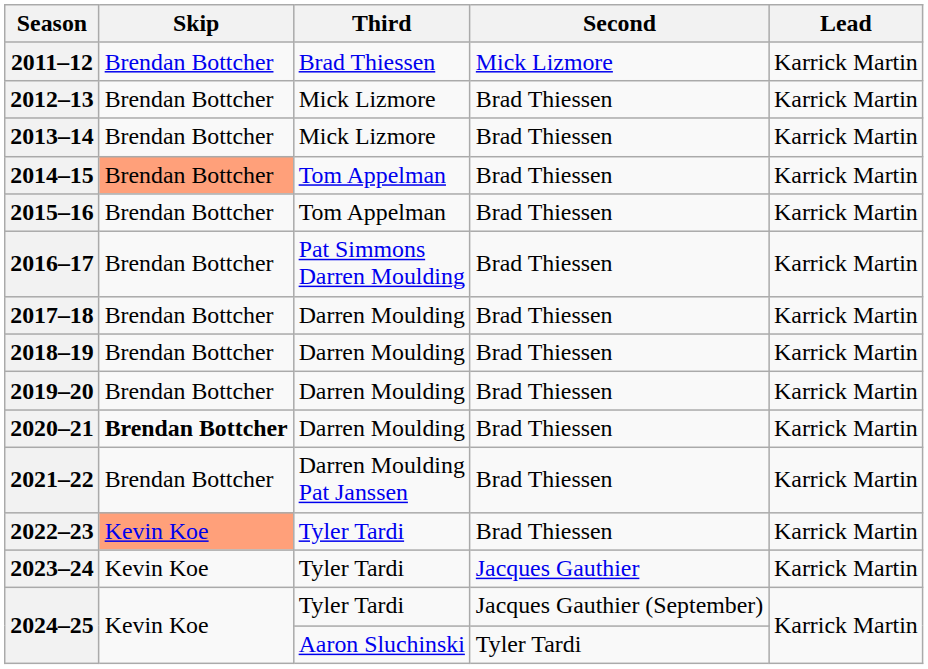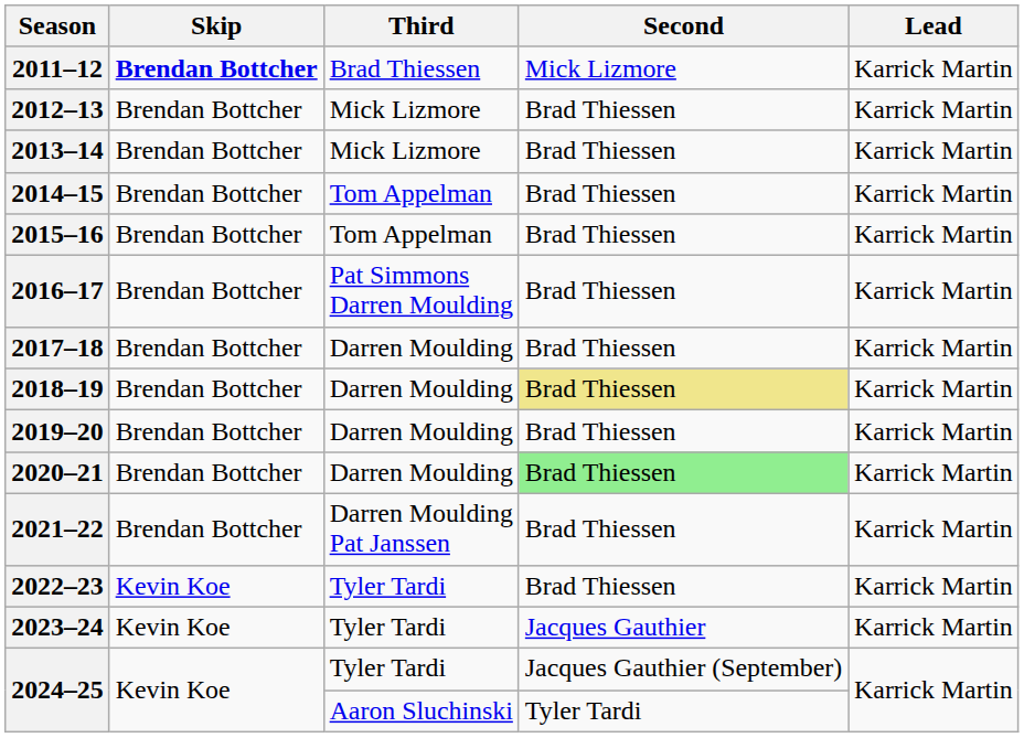2011–12 | Skip: normal -> bold
2014–15 | Skip: lightsalmon background -> no background
2018–19 | Second: no background -> khaki background
2020–21 | Skip: bold -> normal
2020–21 | Second: no background -> lightgreen background
2022–23 | Skip: lightsalmon background -> no background
